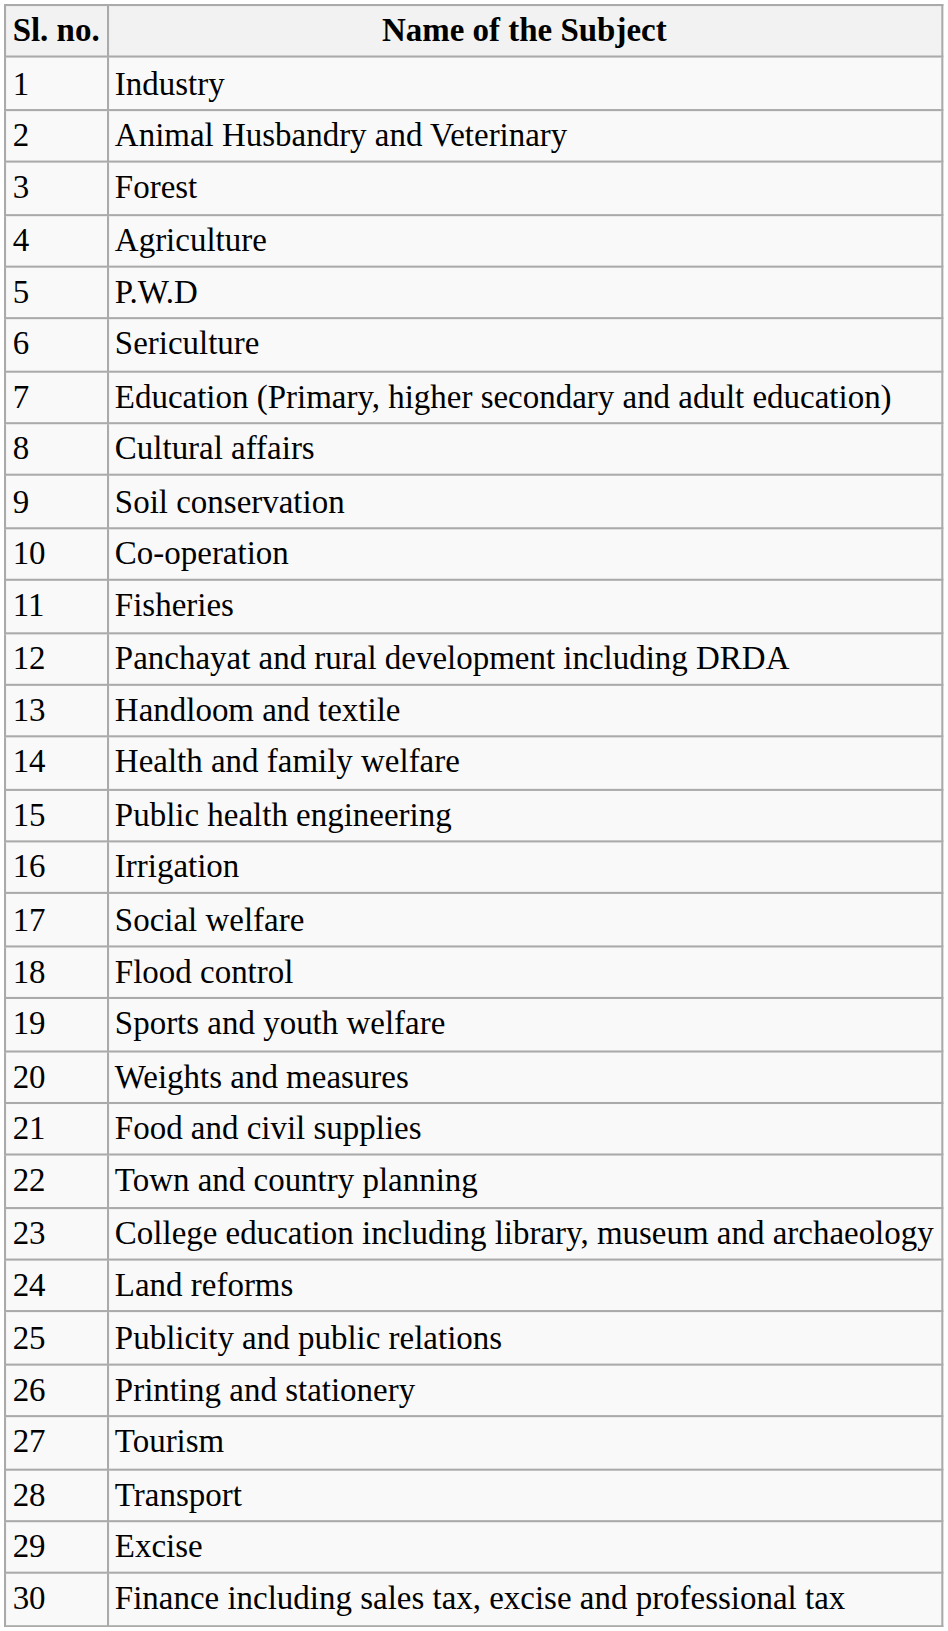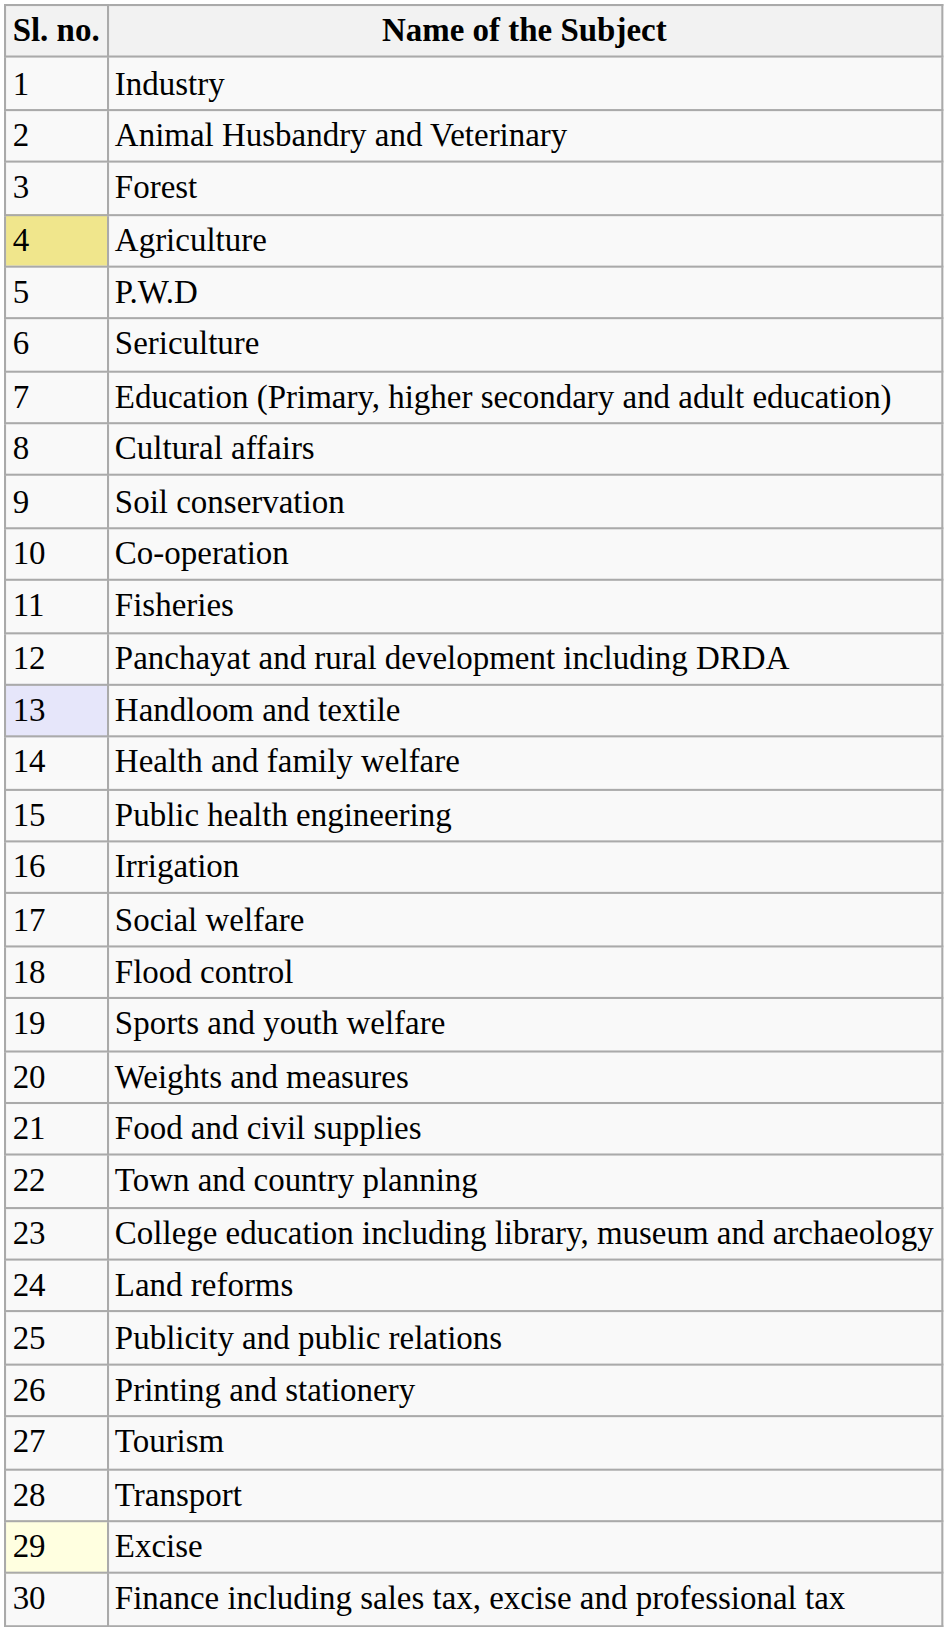Agriculture | Sl. no.: no background -> khaki background
Handloom and textile | Sl. no.: no background -> lavender background
Excise | Sl. no.: no background -> lightyellow background
